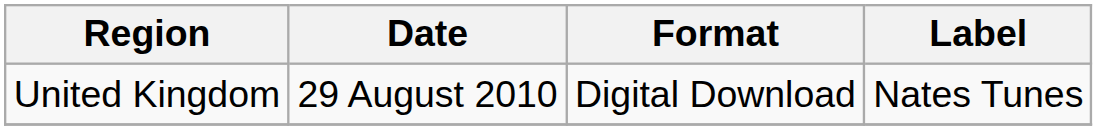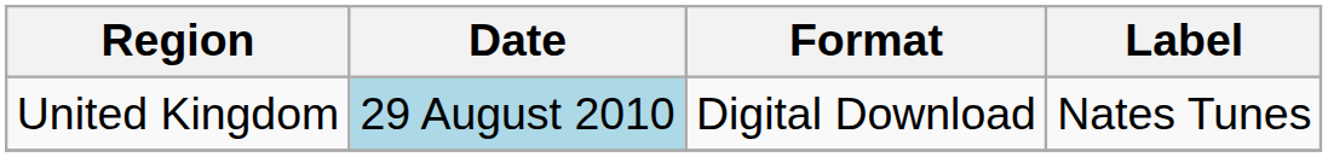United Kingdom | Date: no background -> lightblue background
